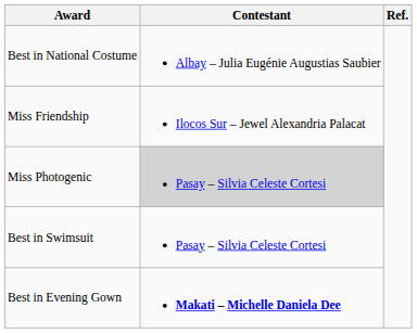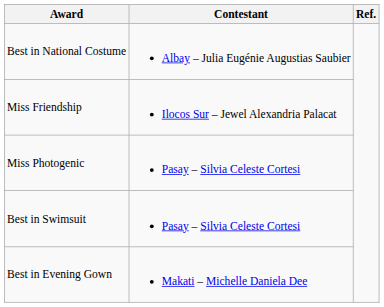Miss Photogenic | Contestant: lightgrey background -> no background
Best in Evening Gown | Contestant: bold -> normal
